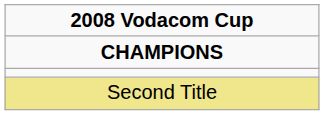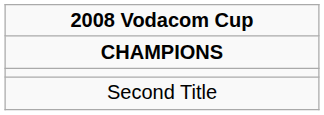row 4 | column 1: khaki background -> no background
